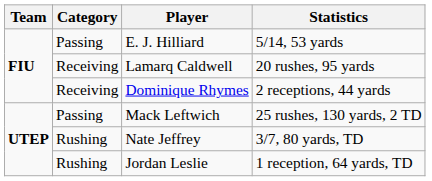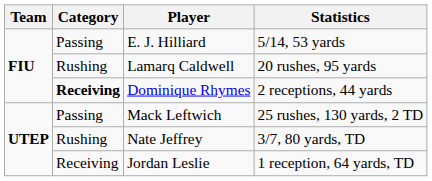Lamarq Caldwell | Category: Receiving -> Rushing
Dominique Rhymes | Category: normal -> bold
Jordan Leslie | Category: Rushing -> Receiving
